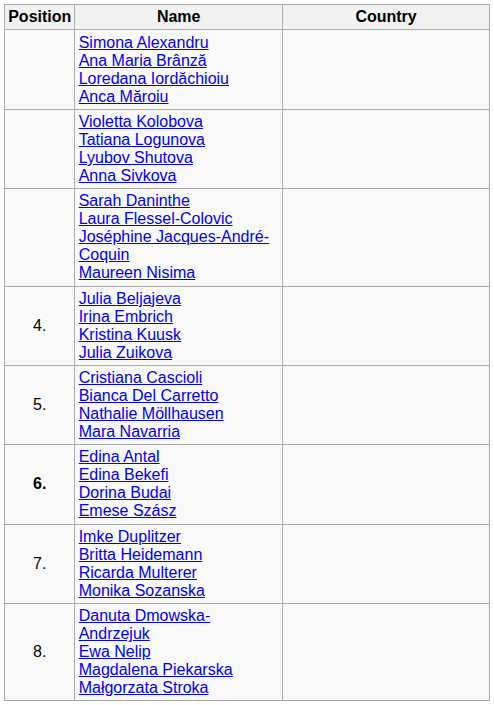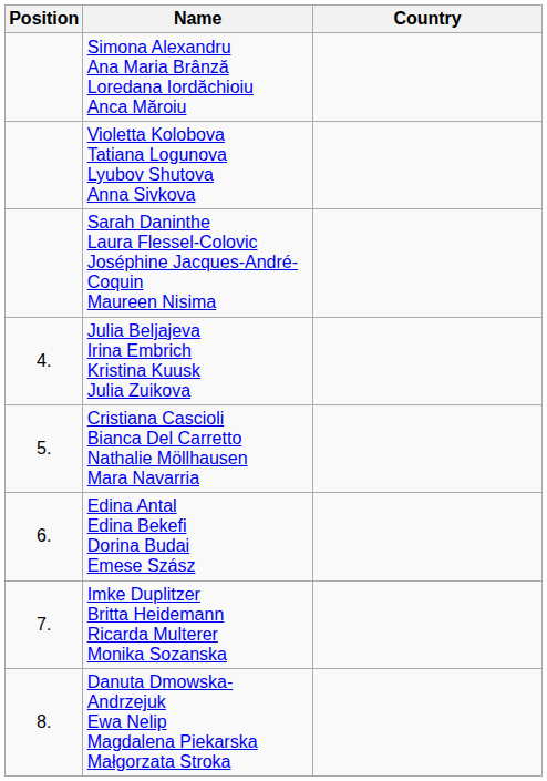Edina Antal Edina Bekefi Dorina Budai Emese Szász | Position: bold -> normal
